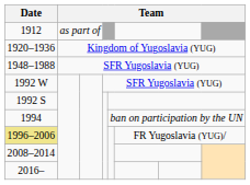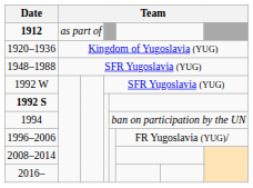1912 | Date: normal -> bold
1992 S | Date: normal -> bold
1996–2006 | Date: khaki background -> no background
